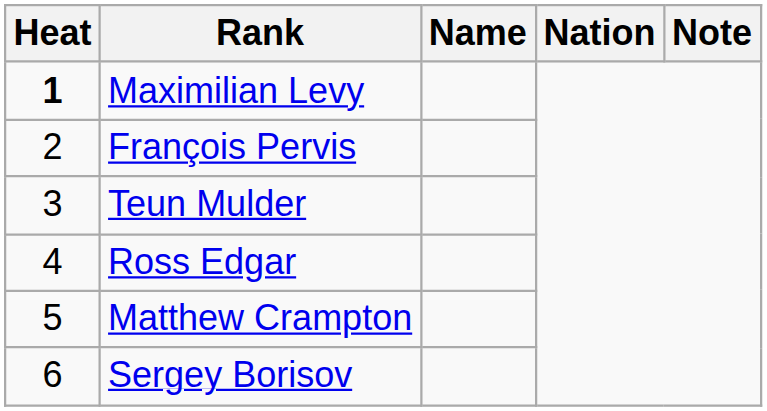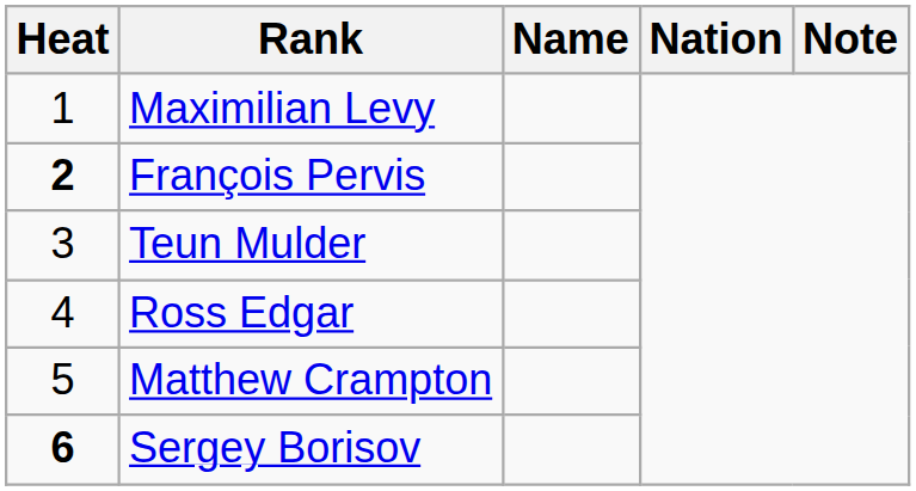Maximilian Levy | Heat: bold -> normal
François Pervis | Heat: normal -> bold
Sergey Borisov | Heat: normal -> bold
